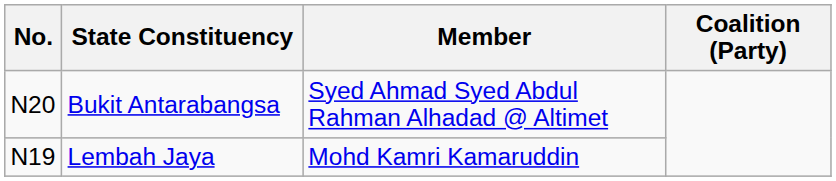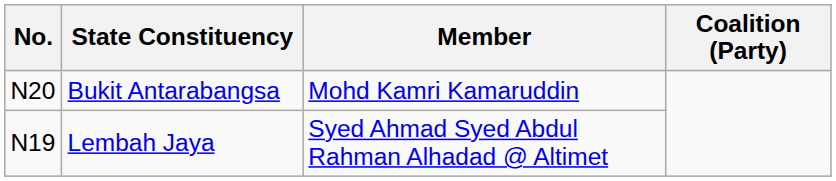Bukit Antarabangsa | Member: Syed Ahmad Syed Abdul Rahman Alhadad @ Altimet -> Mohd Kamri Kamaruddin
Lembah Jaya | Member: Mohd Kamri Kamaruddin -> Syed Ahmad Syed Abdul Rahman Alhadad @ Altimet
